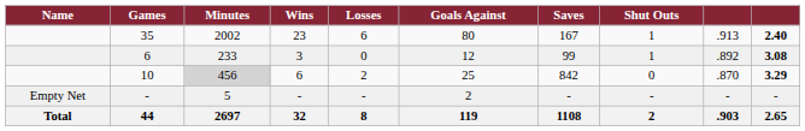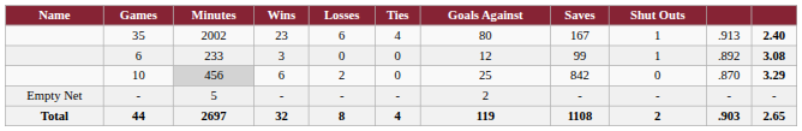+ column: Ties | 4 | 0 | 0 | - | 4
